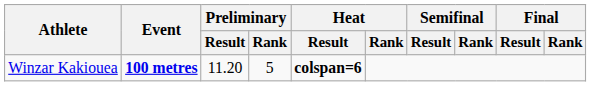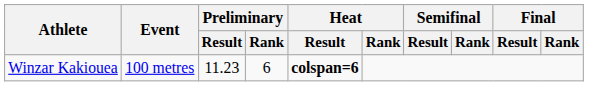Winzar Kakiouea | Event: bold -> normal
Winzar Kakiouea | Preliminary / Result: 11.20 -> 11.23
Winzar Kakiouea | Preliminary / Rank: 5 -> 6
